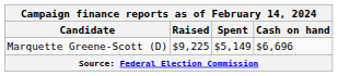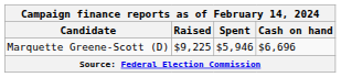Marquette Greene-Scott (D) | Spent: $5,149 -> $5,946
